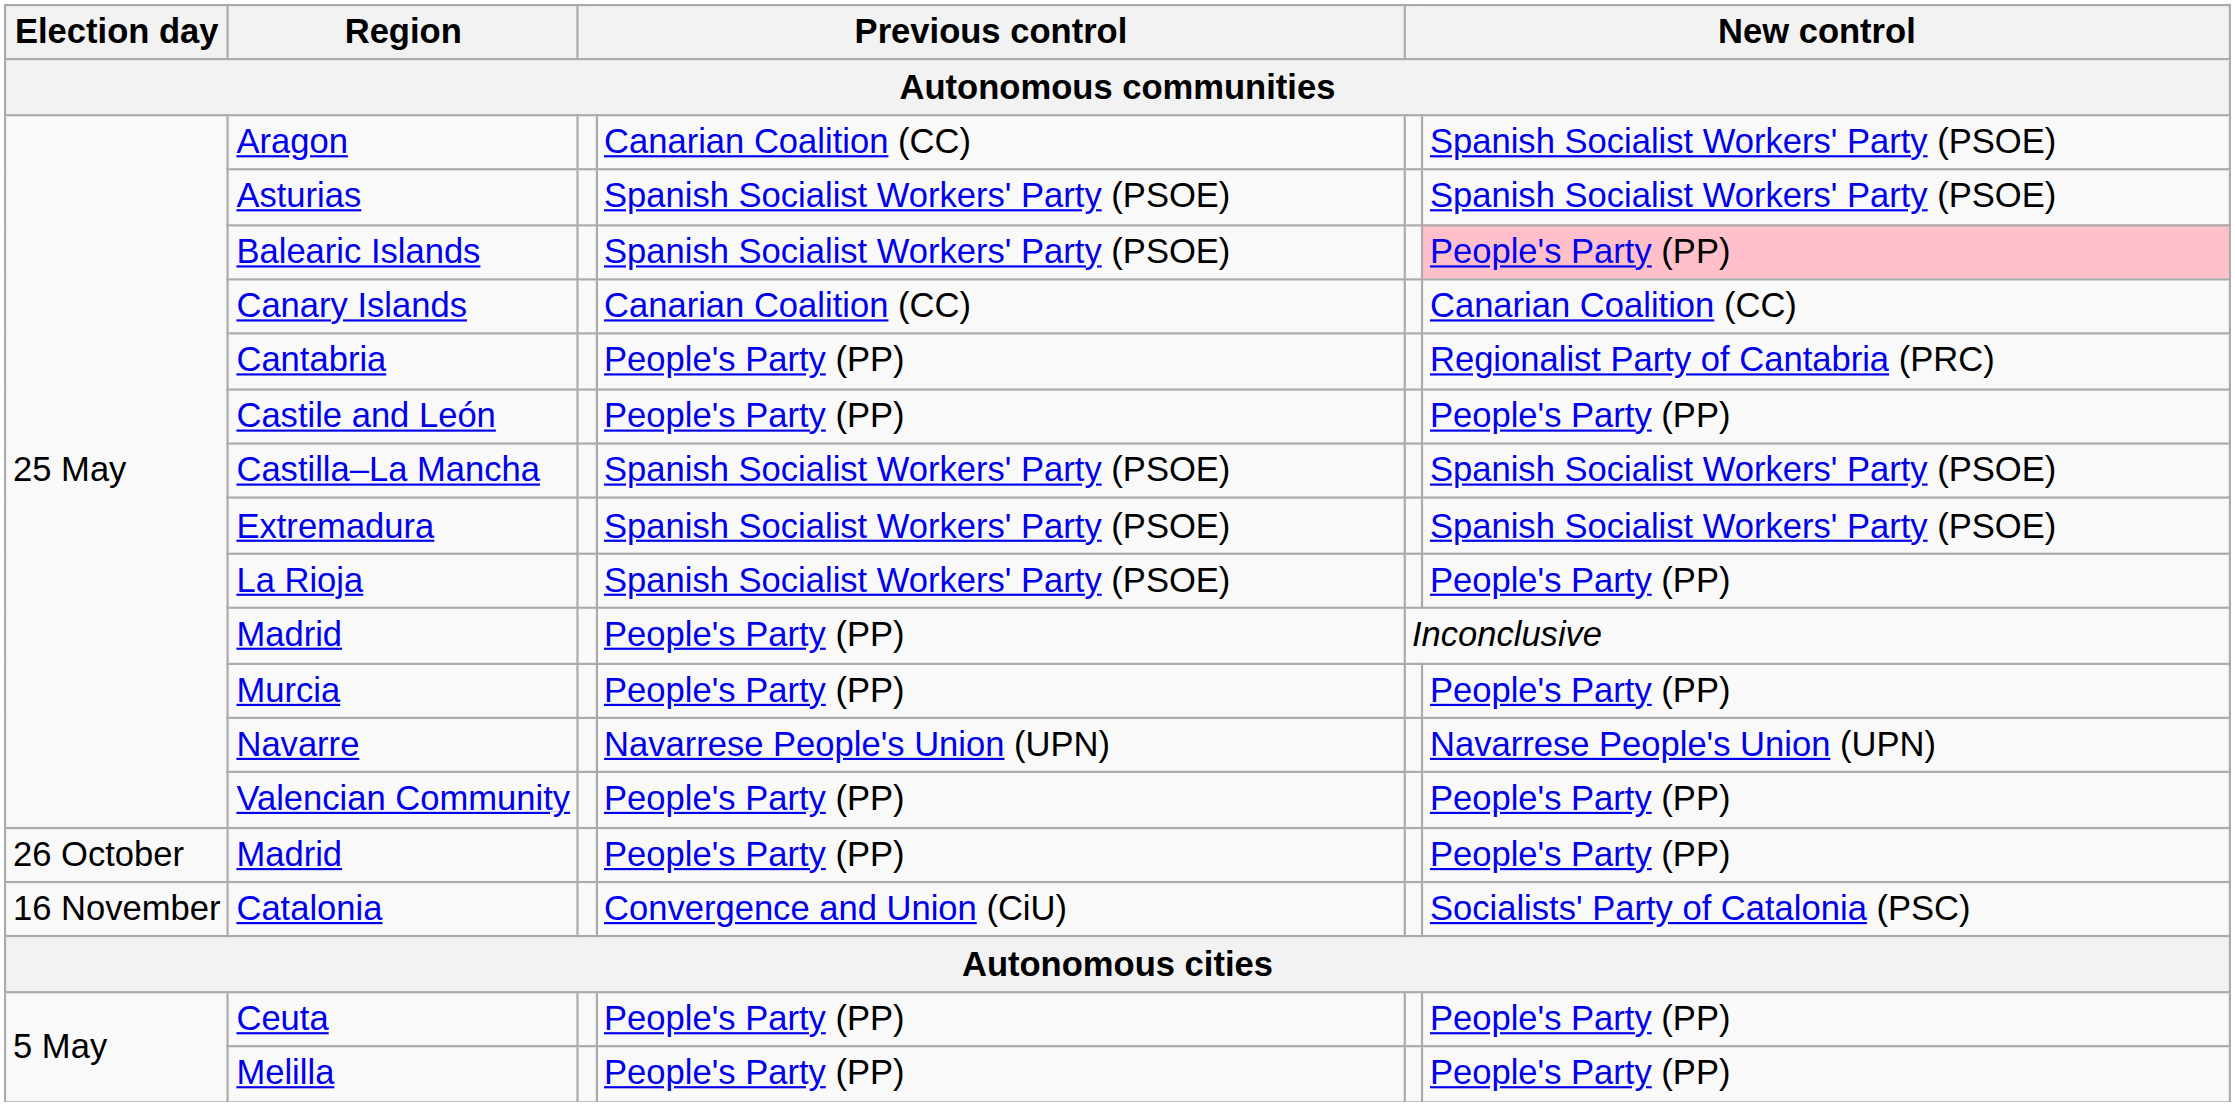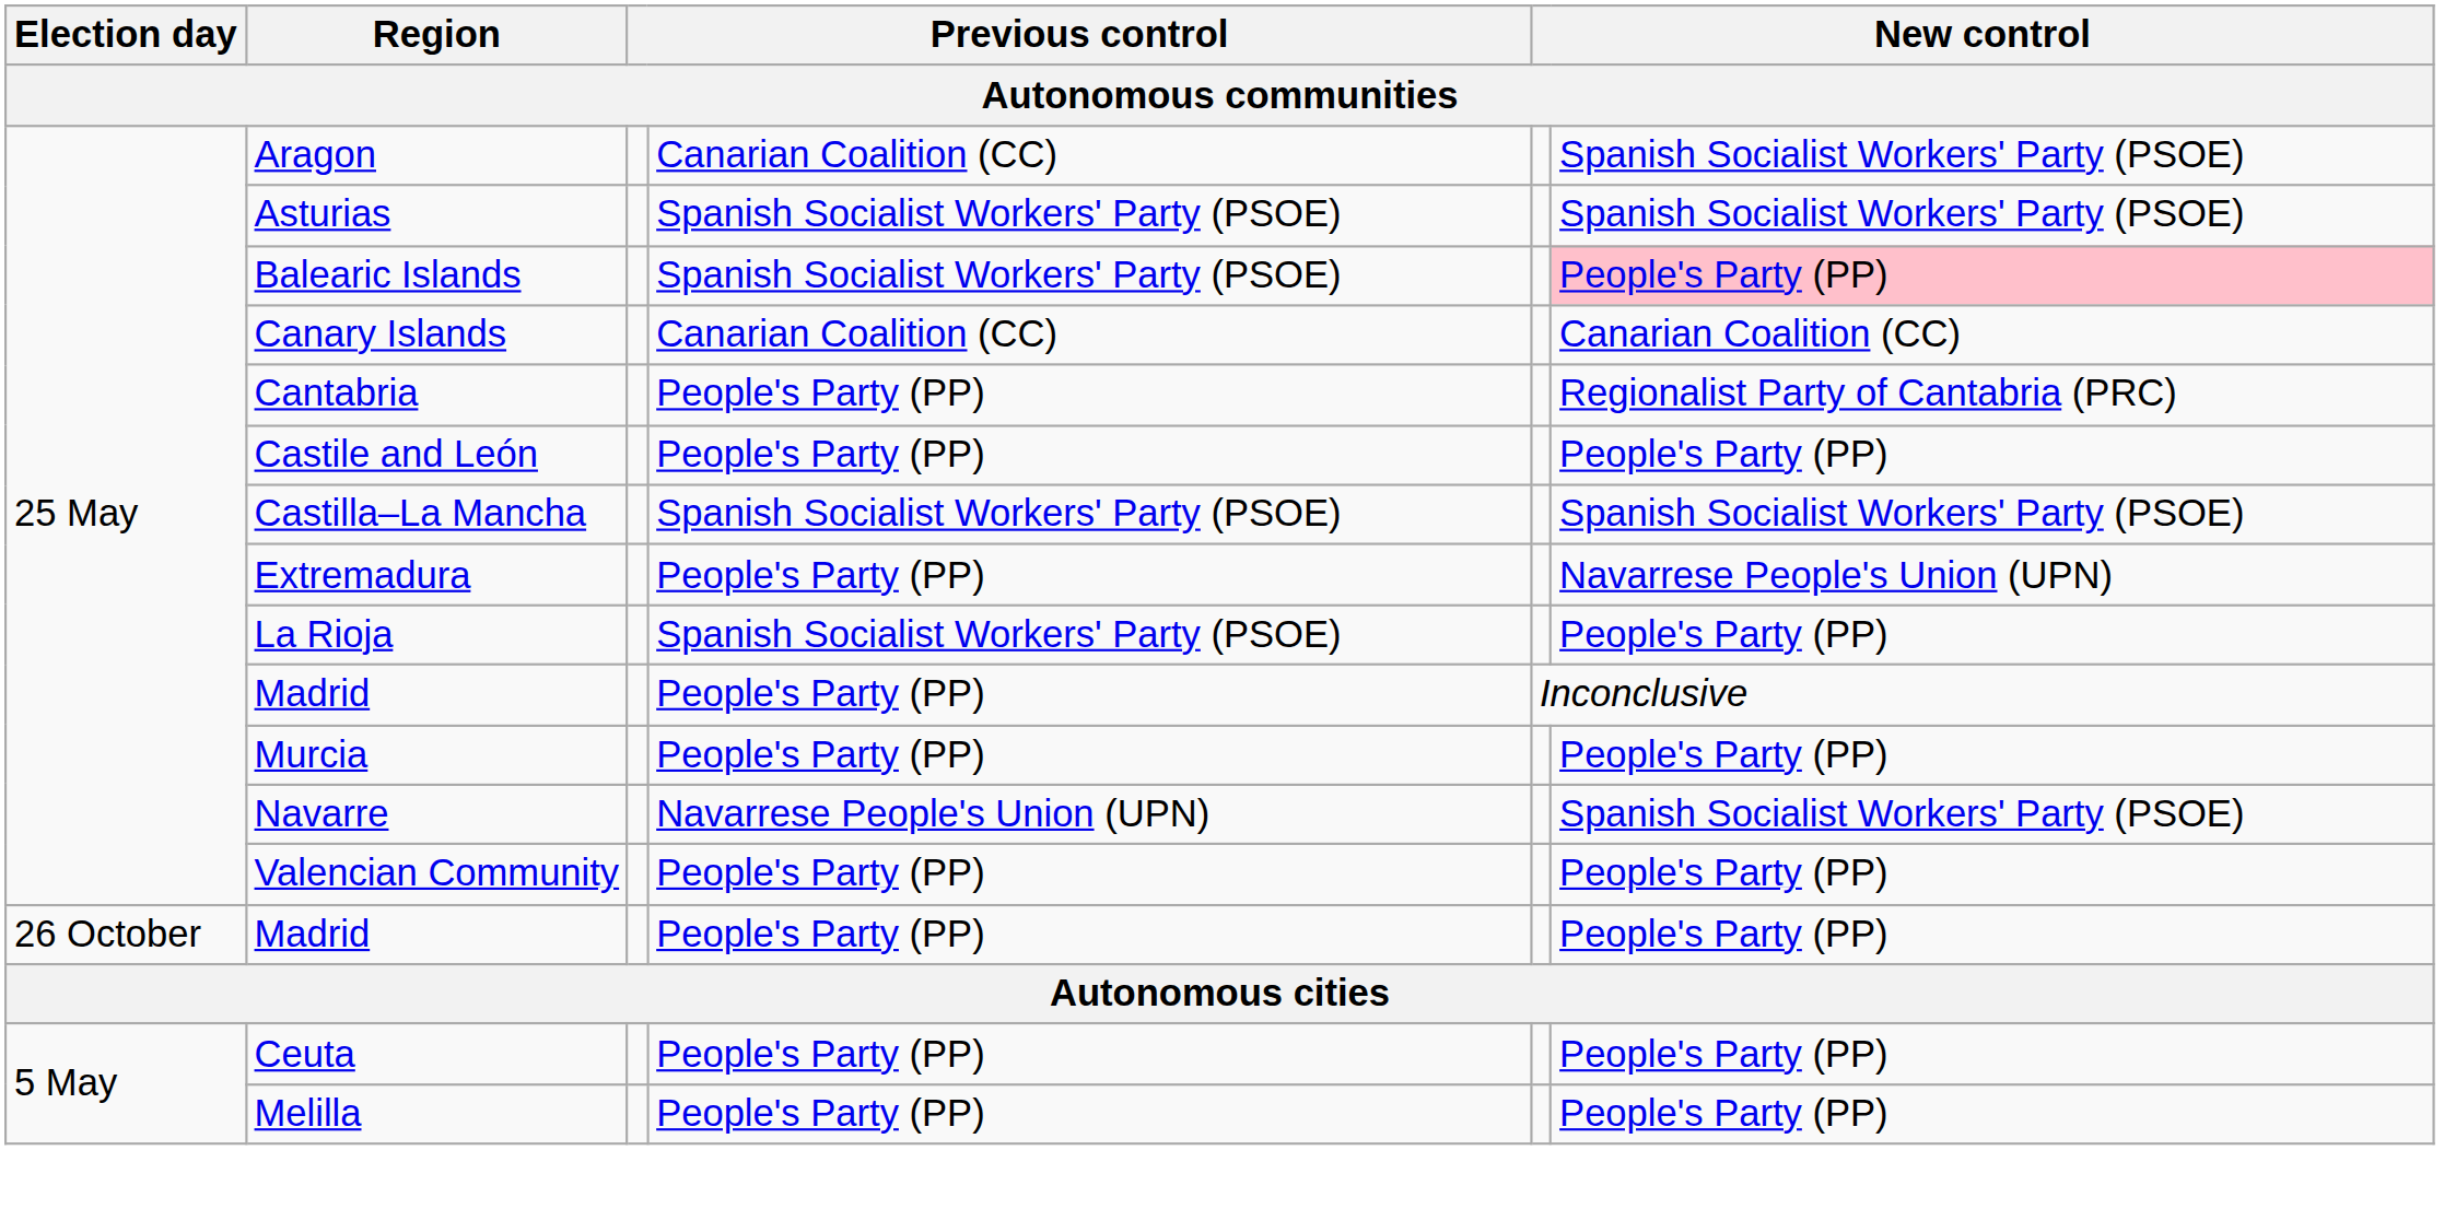Extremadura | column 4: Spanish Socialist Workers' Party (PSOE) -> People's Party (PP)
Extremadura | column 6: Spanish Socialist Workers' Party (PSOE) -> Navarrese People's Union (UPN)
Navarre | column 6: Navarrese People's Union (UPN) -> Spanish Socialist Workers' Party (PSOE)
- row: 16 November | Catalonia | Convergence and Union (CiU) | Socialists' Party of Catalonia (PSC)
